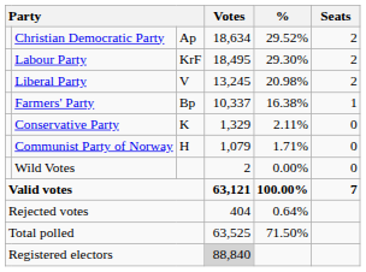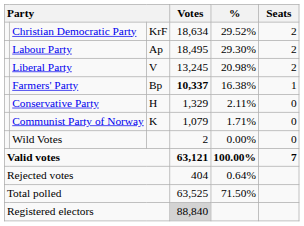Christian Democratic Party | column 3: Ap -> KrF
Labour Party | column 3: KrF -> Ap
Farmers' Party | Votes: normal -> bold
Conservative Party | column 3: K -> H
Communist Party of Norway | column 3: H -> K
